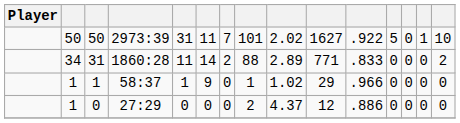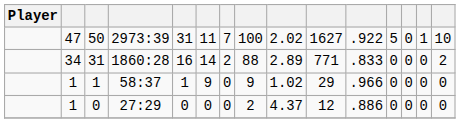row 2 | column 2: 50 -> 47
row 2 | column 8: 101 -> 100
row 3 | column 5: 11 -> 16
row 4 | column 8: 1 -> 9
